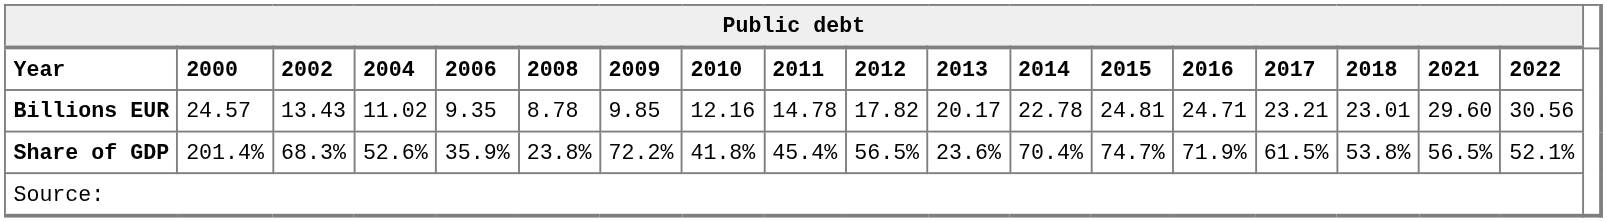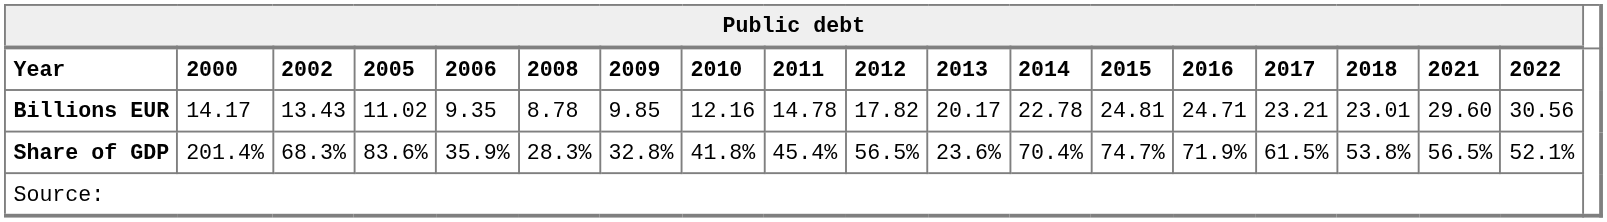Year | column 4: 2004 -> 2005
Billions EUR | column 2: 24.57 -> 14.17
Share of GDP | column 4: 52.6% -> 83.6%
Share of GDP | column 6: 23.8% -> 28.3%
Share of GDP | column 7: 72.2% -> 32.8%
